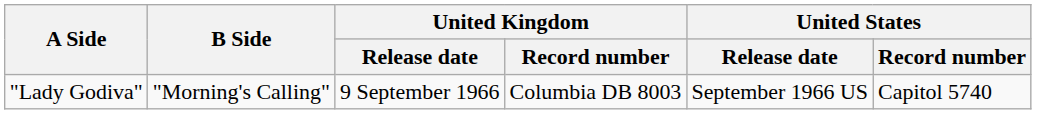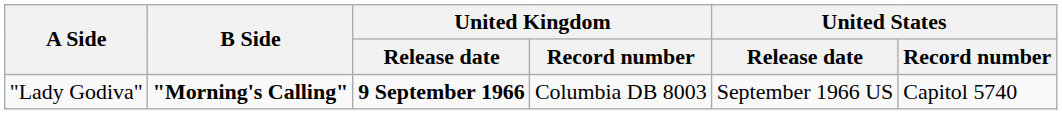"Lady Godiva" | B Side: normal -> bold
"Lady Godiva" | United Kingdom / Release date: normal -> bold
